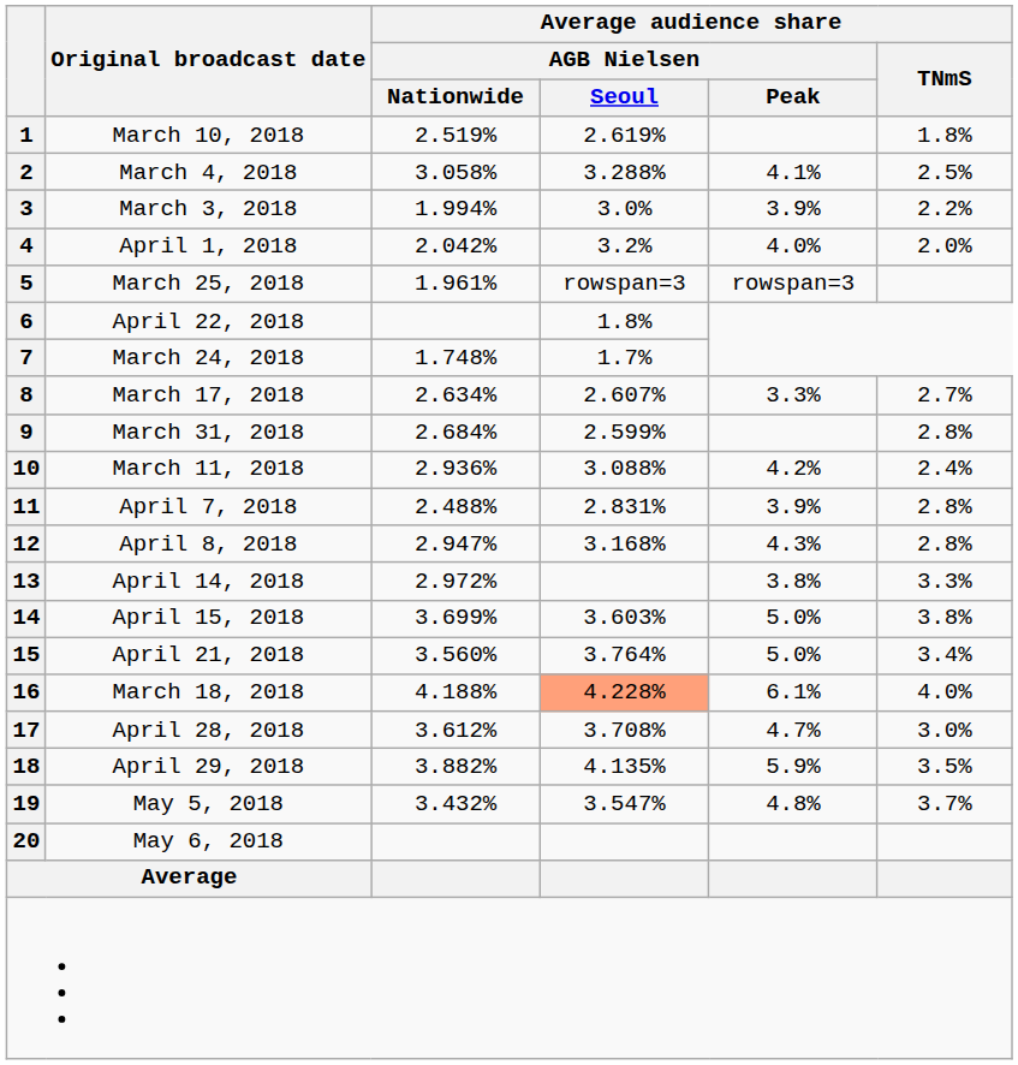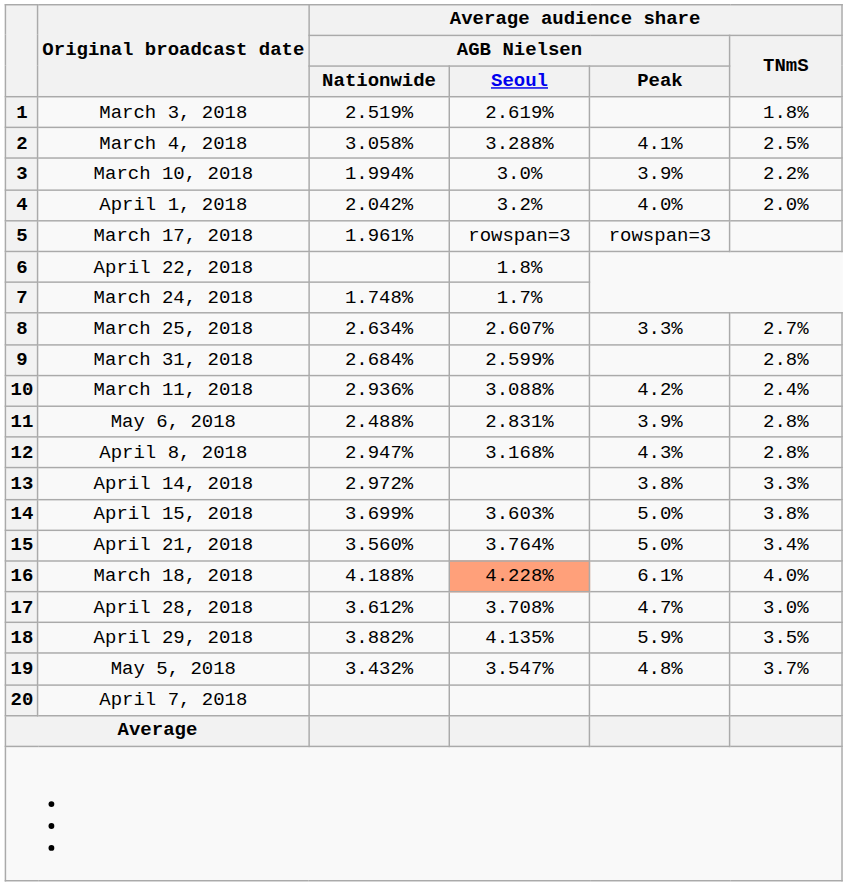1 | Original broadcast date: March 10, 2018 -> March 3, 2018
3 | Original broadcast date: March 3, 2018 -> March 10, 2018
5 | Original broadcast date: March 25, 2018 -> March 17, 2018
8 | Original broadcast date: March 17, 2018 -> March 25, 2018
11 | Original broadcast date: April 7, 2018 -> May 6, 2018
20 | Original broadcast date: May 6, 2018 -> April 7, 2018
